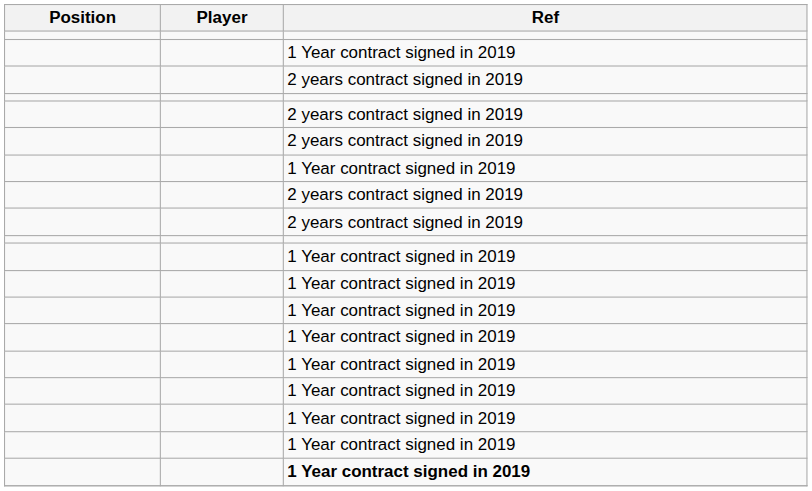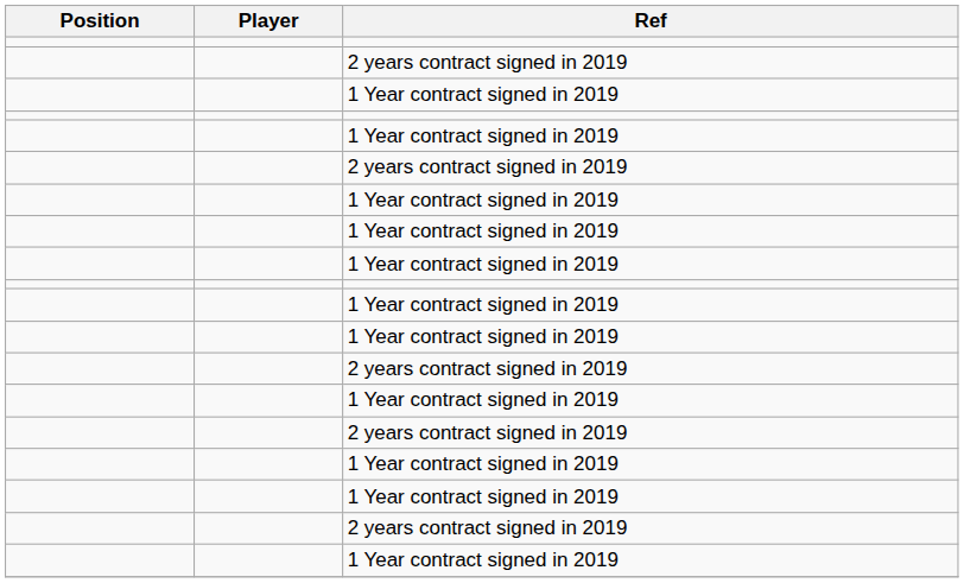row 3 | Ref: 1 Year contract signed in 2019 -> 2 years contract signed in 2019
row 4 | Ref: 2 years contract signed in 2019 -> 1 Year contract signed in 2019
row 6 | Ref: 2 years contract signed in 2019 -> 1 Year contract signed in 2019
row 9 | Ref: 2 years contract signed in 2019 -> 1 Year contract signed in 2019
row 10 | Ref: 2 years contract signed in 2019 -> 1 Year contract signed in 2019
row 14 | Ref: 1 Year contract signed in 2019 -> 2 years contract signed in 2019
row 16 | Ref: 1 Year contract signed in 2019 -> 2 years contract signed in 2019
row 19 | Ref: 1 Year contract signed in 2019 -> 2 years contract signed in 2019
row 20 | Ref: bold -> normal
